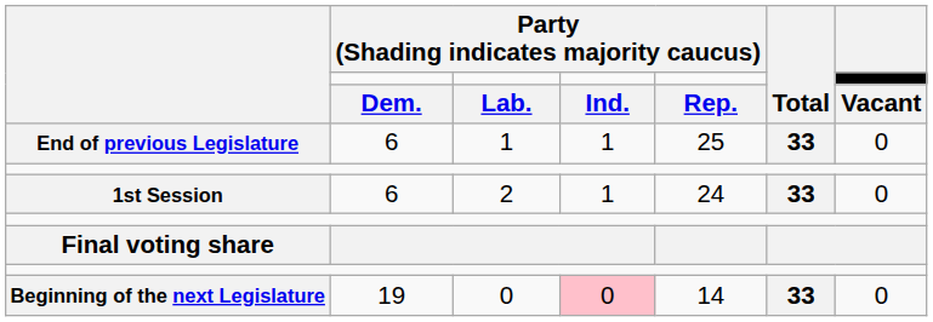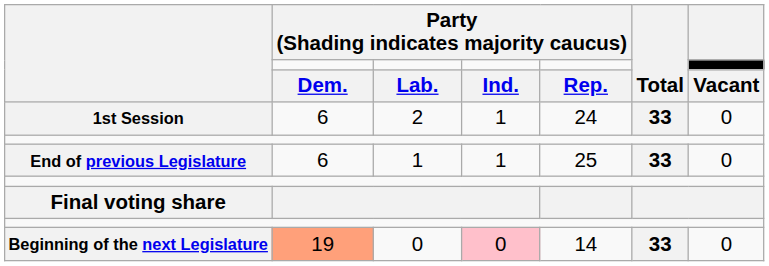rows swapped: End of previous Legislature <-> 1st Session
Beginning of the next Legislature | column 2: no background -> lightsalmon background
